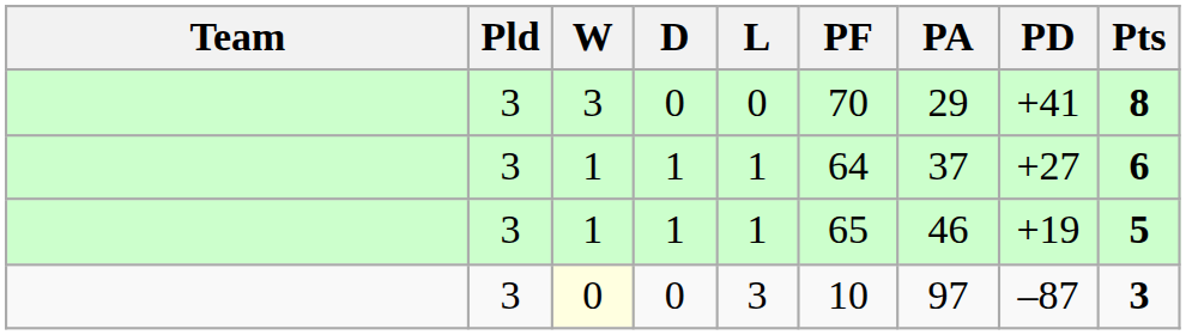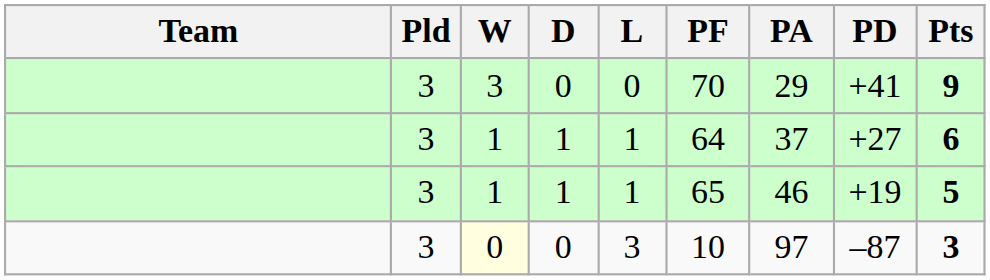row 2 | Pts: 8 -> 9
